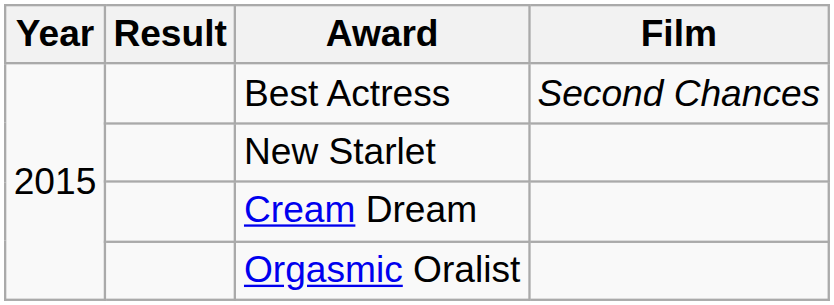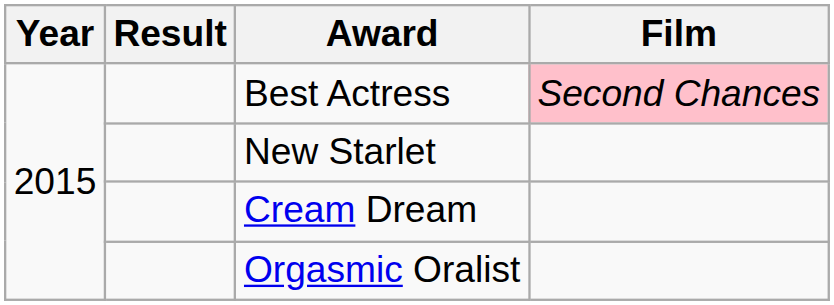Best Actress | Film: no background -> pink background
